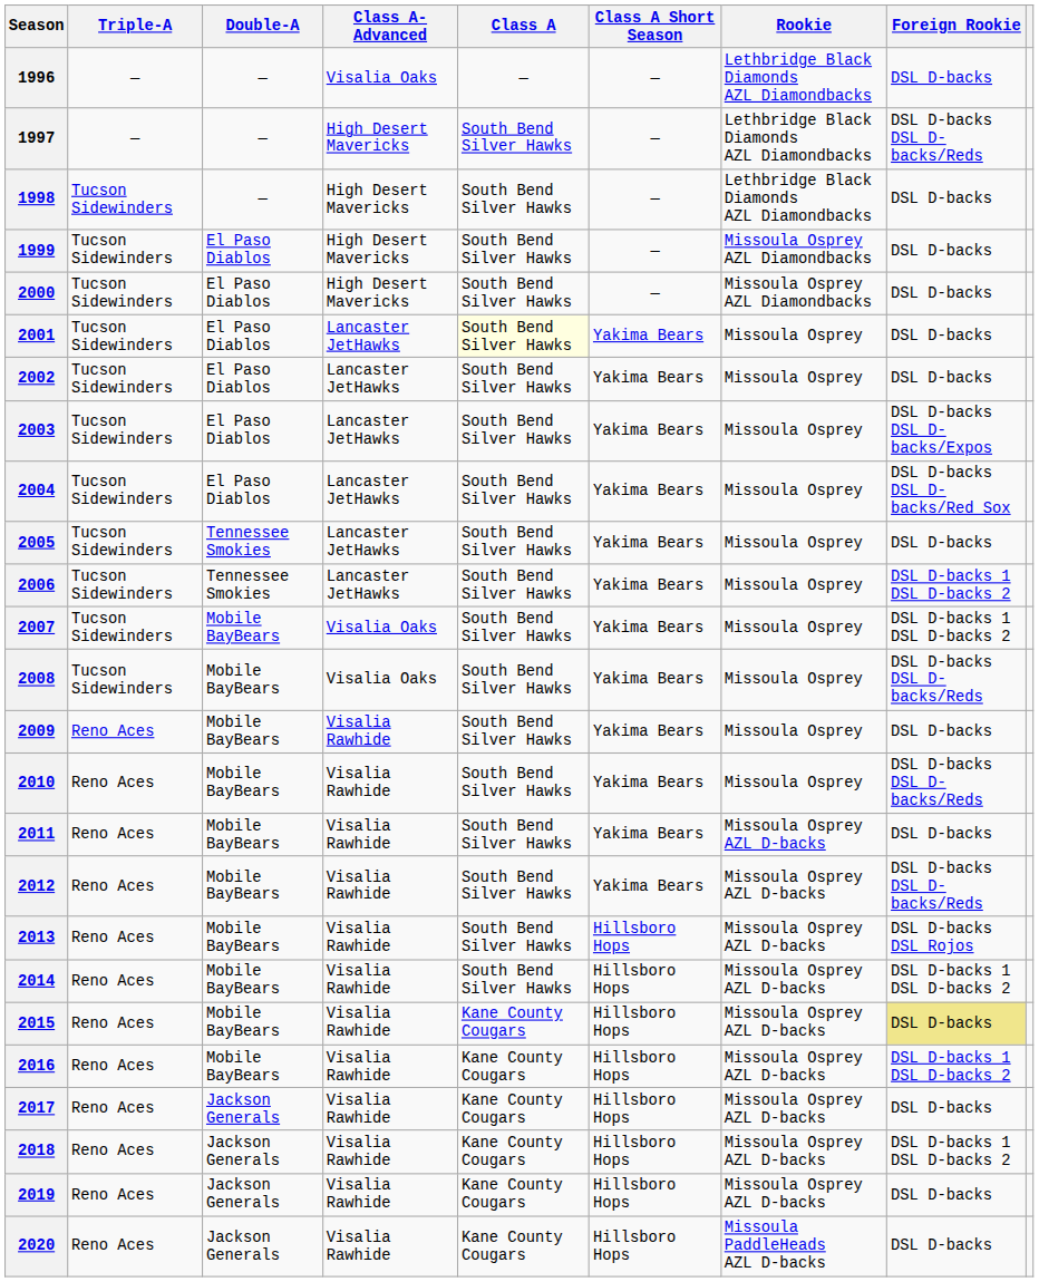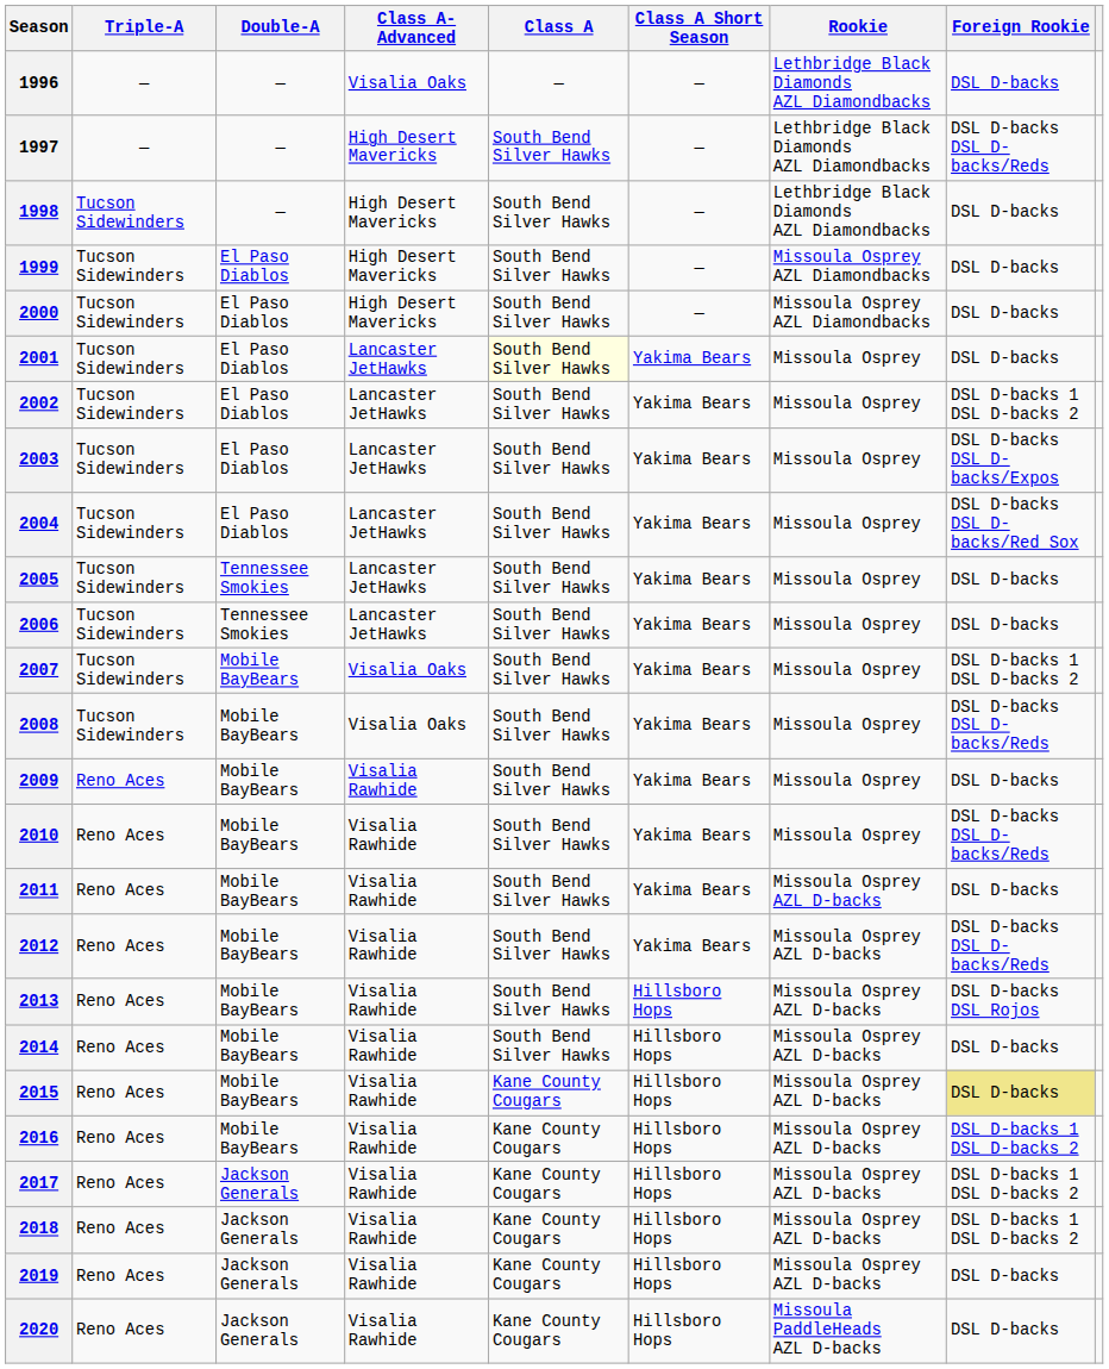2002 | Foreign Rookie: DSL D-backs -> DSL D-backs 1 DSL D-backs 2
2006 | Foreign Rookie: DSL D-backs 1 DSL D-backs 2 -> DSL D-backs
2014 | Foreign Rookie: DSL D-backs 1 DSL D-backs 2 -> DSL D-backs
2017 | Foreign Rookie: DSL D-backs -> DSL D-backs 1 DSL D-backs 2
